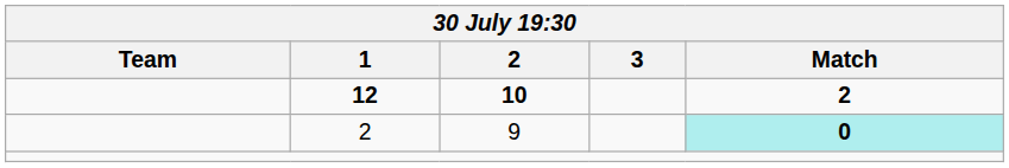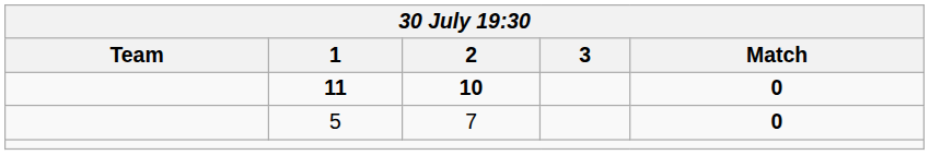row 3 | 1: 12 -> 11
row 3 | Match: 2 -> 0
row 4 | 1: 2 -> 5
row 4 | 2: 9 -> 7
row 4 | Match: paleturquoise background -> no background
